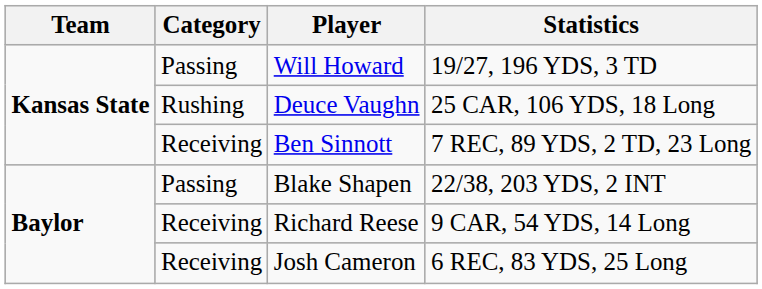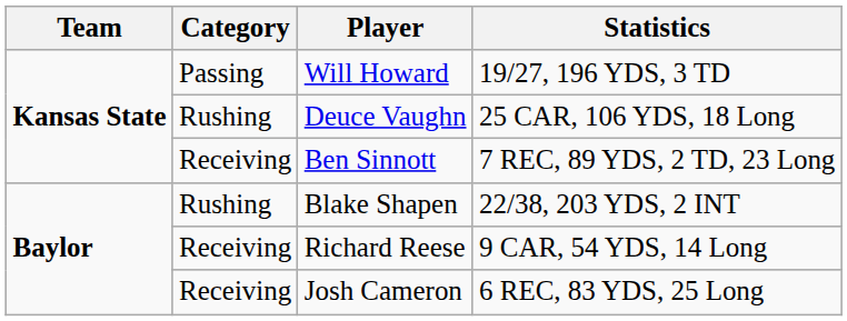Blake Shapen | Category: Passing -> Rushing
